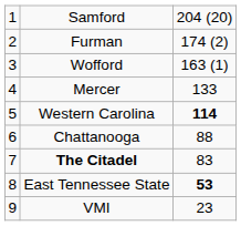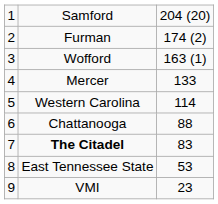Western Carolina | column 3: bold -> normal
East Tennessee State | column 3: bold -> normal
